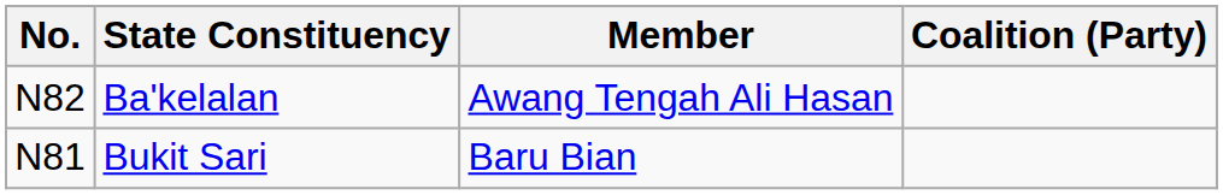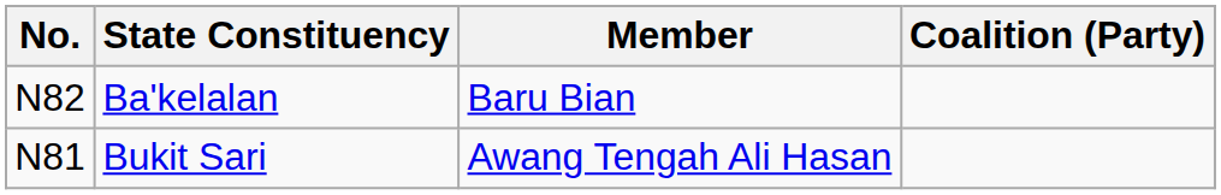Ba'kelalan | Member: Awang Tengah Ali Hasan -> Baru Bian
Bukit Sari | Member: Baru Bian -> Awang Tengah Ali Hasan
